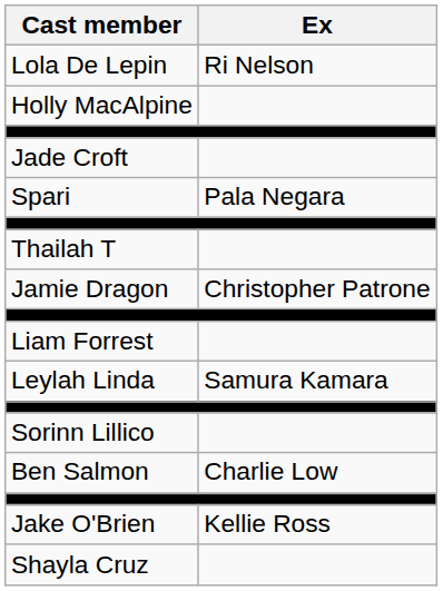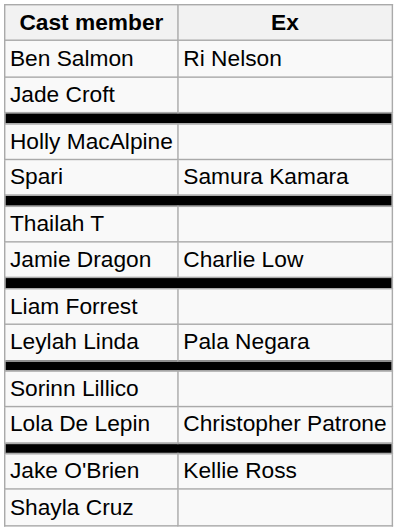row 2 | Cast member: Lola De Lepin -> Ben Salmon
row 3 | Cast member: Holly MacAlpine -> Jade Croft
row 5 | Cast member: Jade Croft -> Holly MacAlpine
row 6 | Ex: Pala Negara -> Samura Kamara
row 9 | Ex: Christopher Patrone -> Charlie Low
row 12 | Ex: Samura Kamara -> Pala Negara
row 15 | Cast member: Ben Salmon -> Lola De Lepin
row 15 | Ex: Charlie Low -> Christopher Patrone
